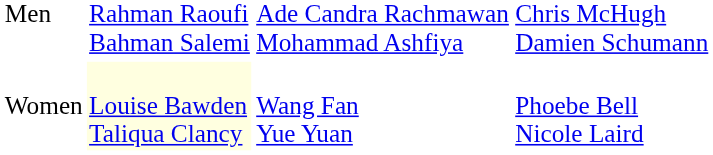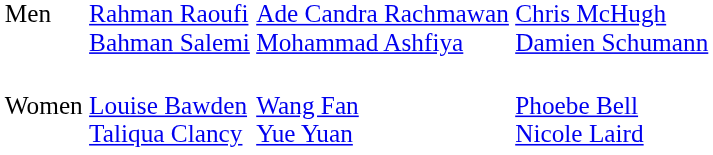Women | column 2: lightyellow background -> no background
